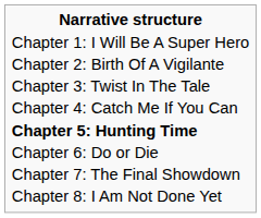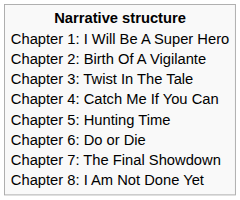row 6 | column 1: bold -> normal
